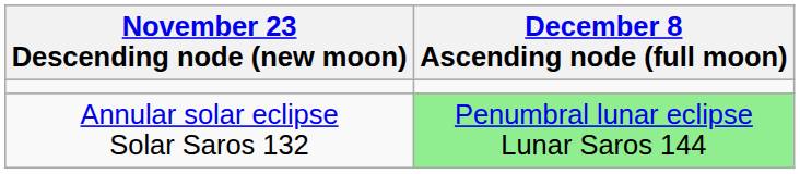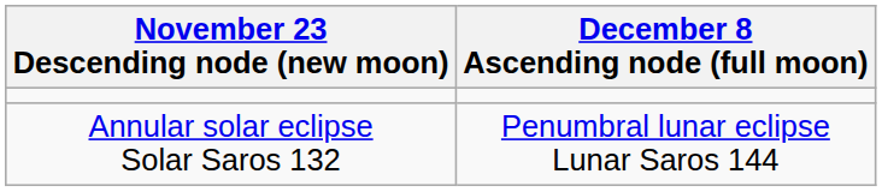Annular solar eclipse Solar Saros 132 | December 8 Ascending node (full moon): lightgreen background -> no background
